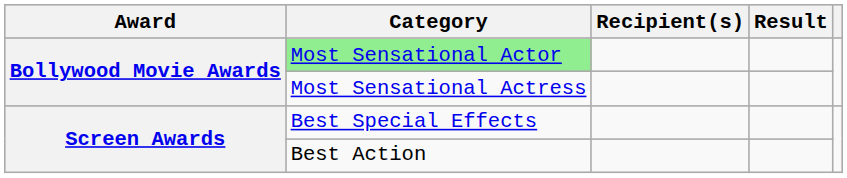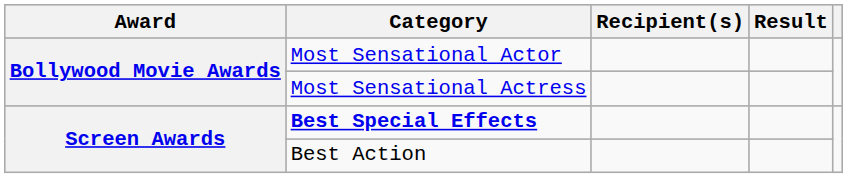Most Sensational Actor | Category: lightgreen background -> no background
Best Special Effects | Category: normal -> bold
